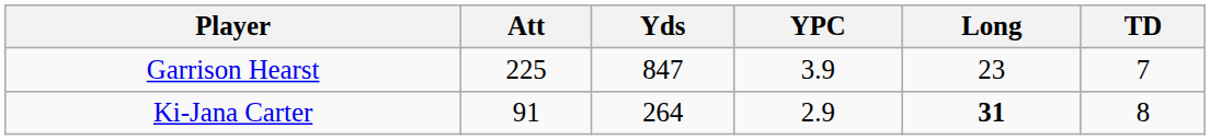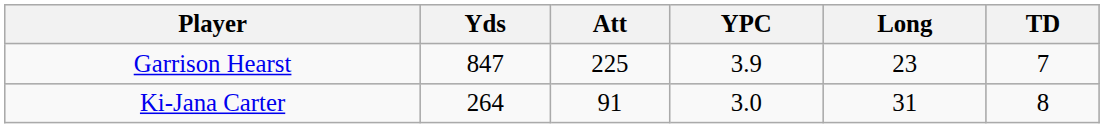columns swapped: Att <-> Yds
Ki-Jana Carter | YPC: 2.9 -> 3.0
Ki-Jana Carter | Long: bold -> normal
